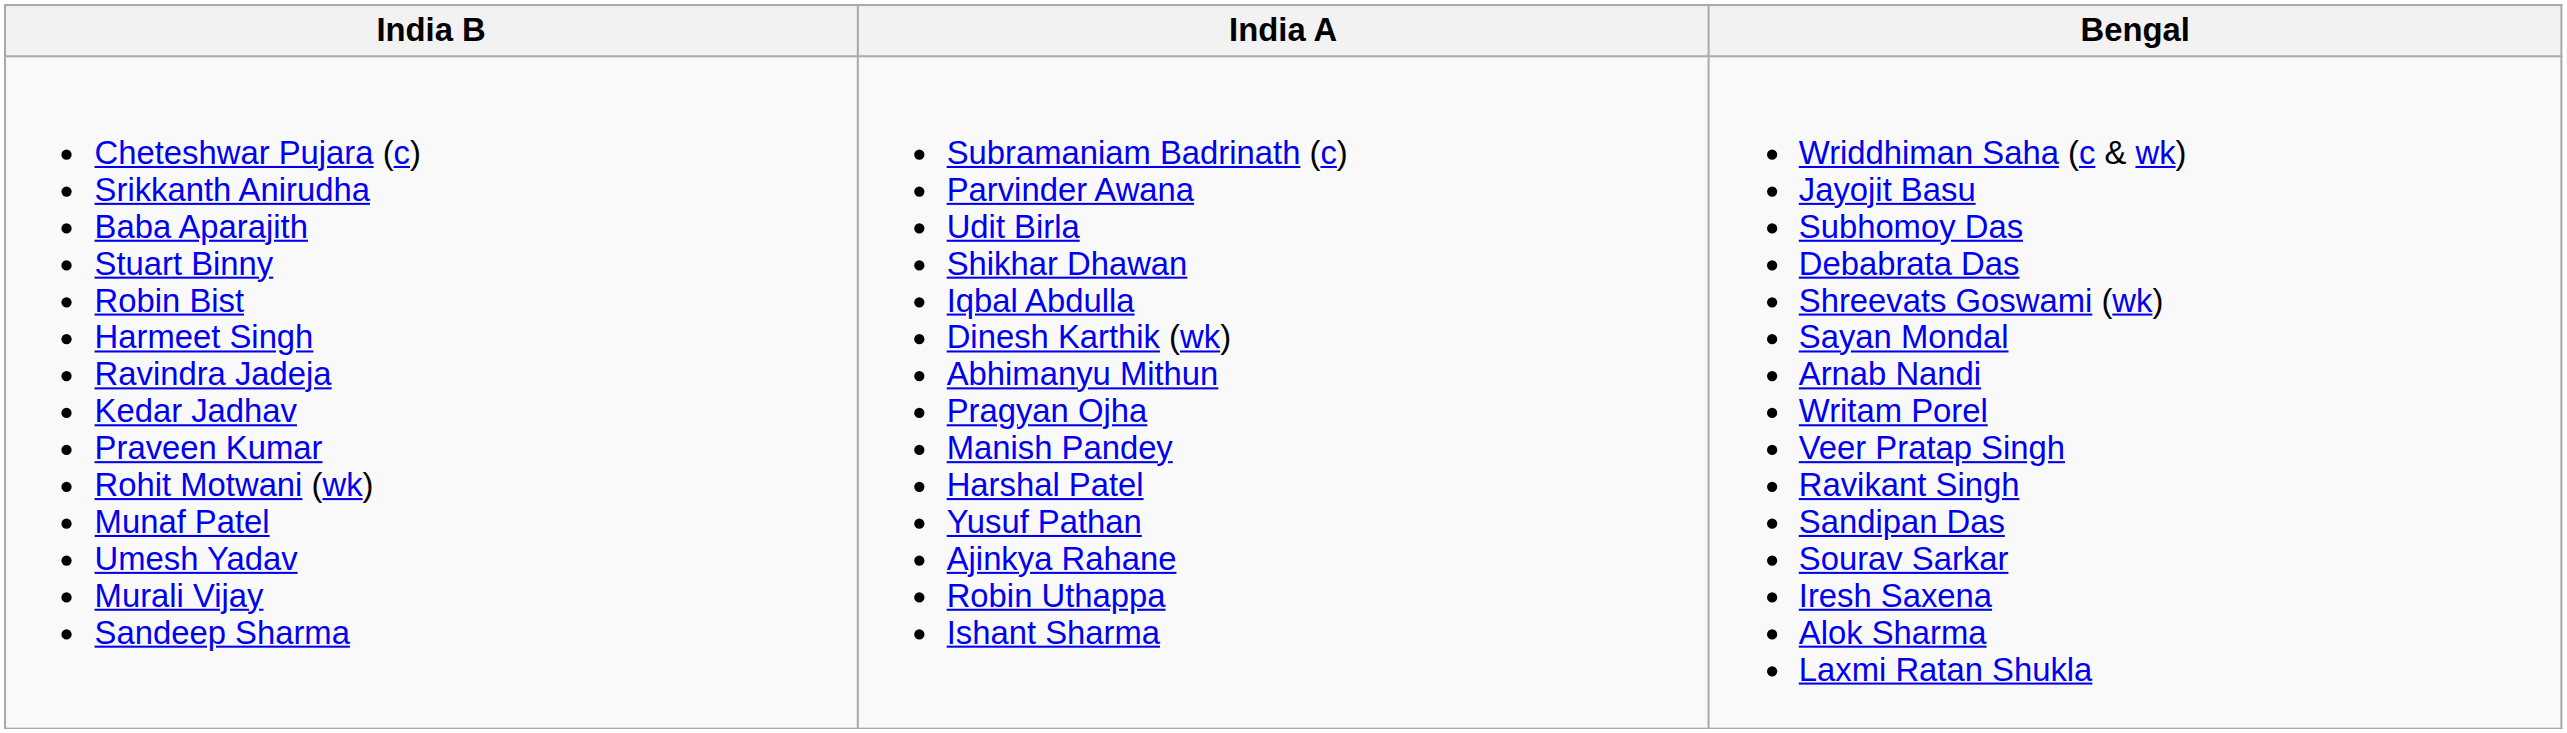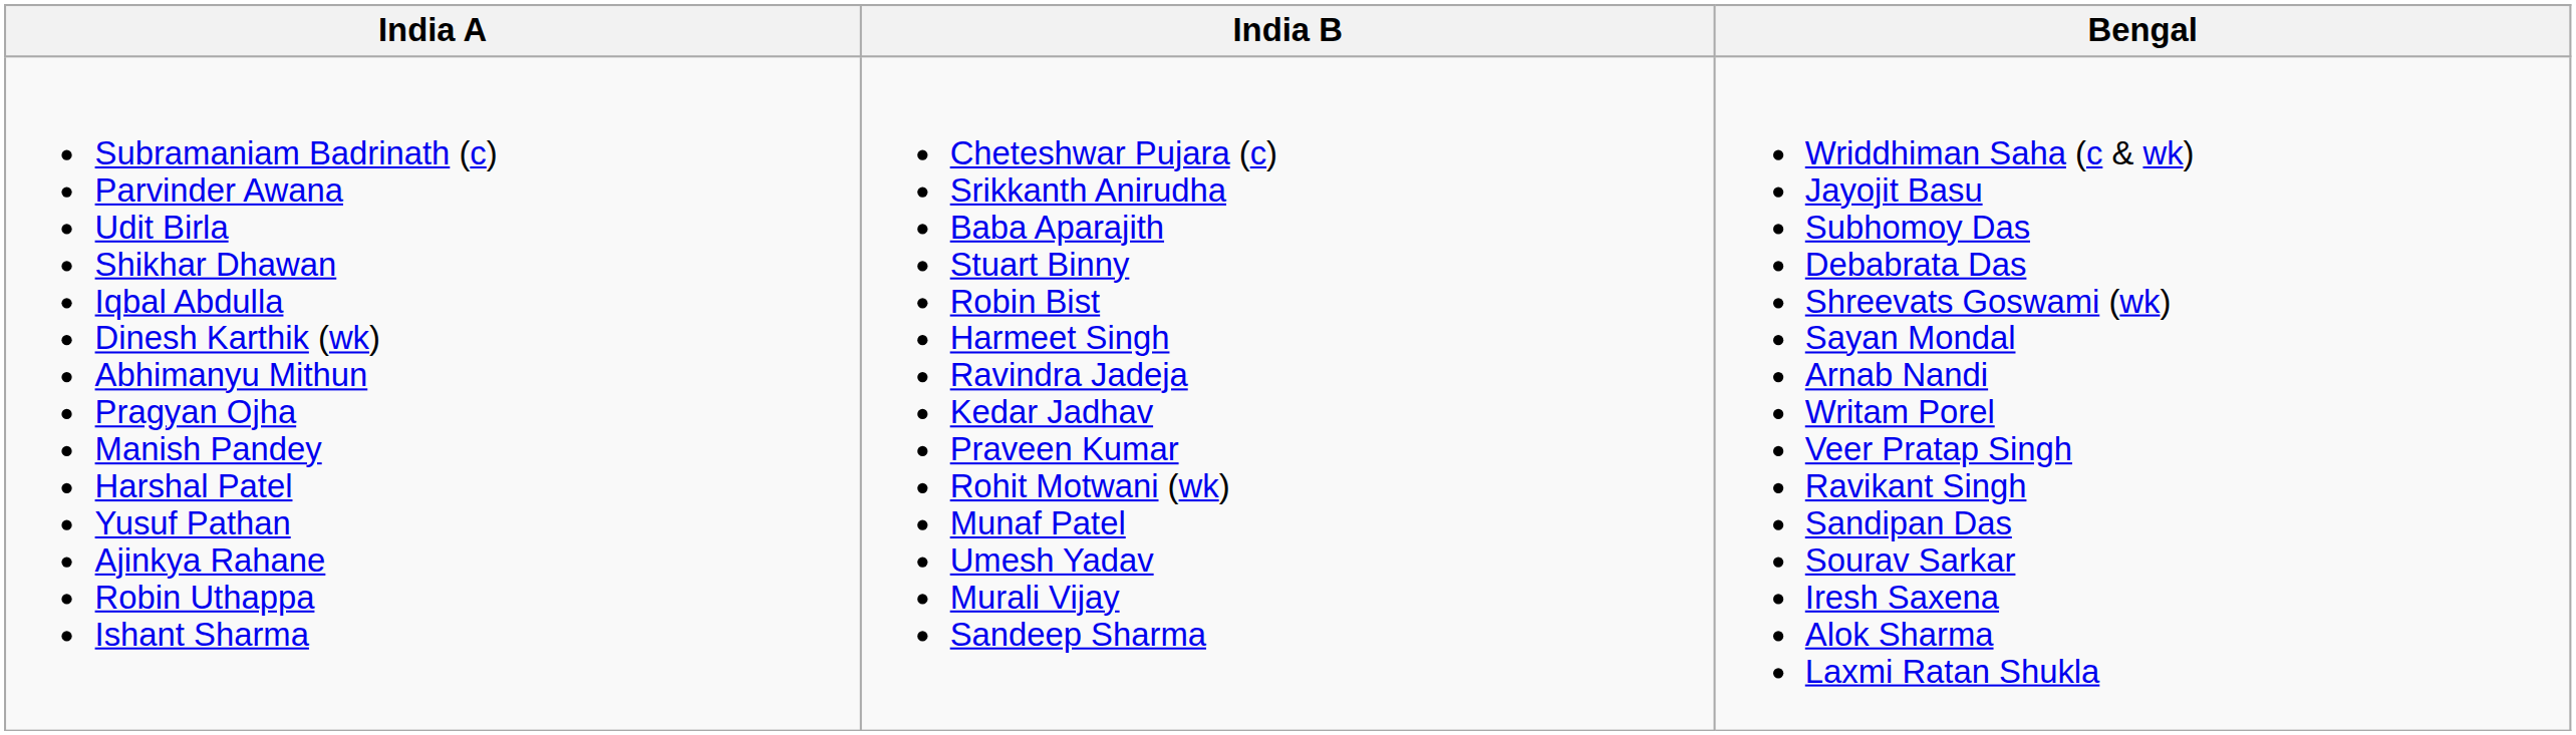columns swapped: India A <-> India B
